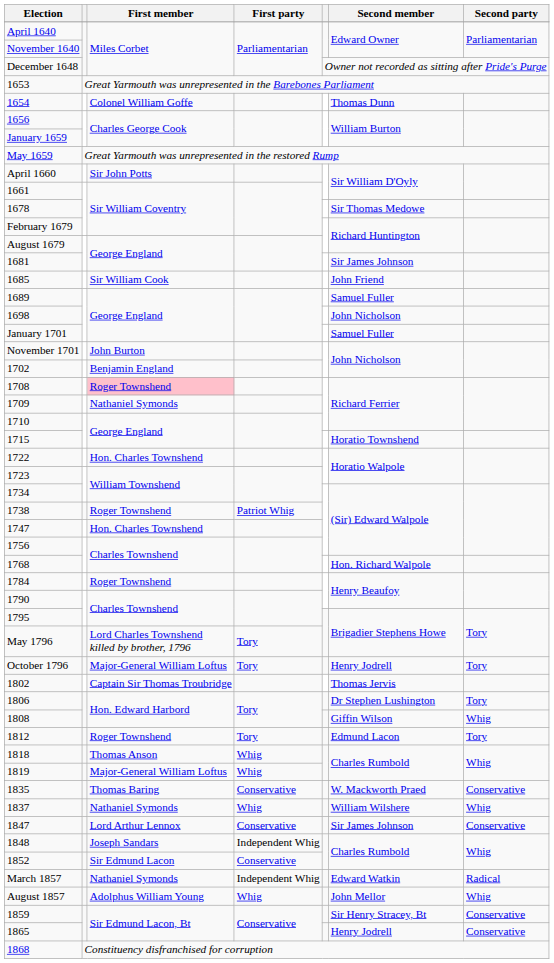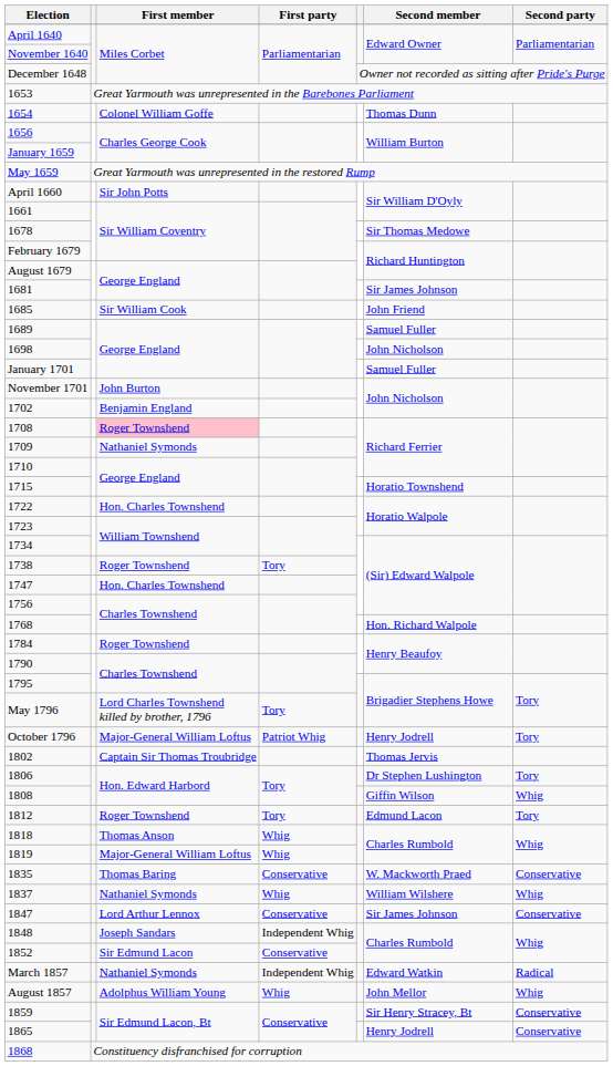1738 | First party: Patriot Whig -> Tory
October 1796 | First party: Tory -> Patriot Whig
